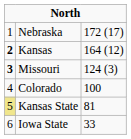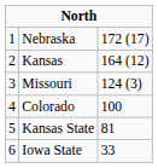Kansas | column 1: bold -> normal
Missouri | column 1: bold -> normal
Kansas State | column 1: khaki background -> no background
